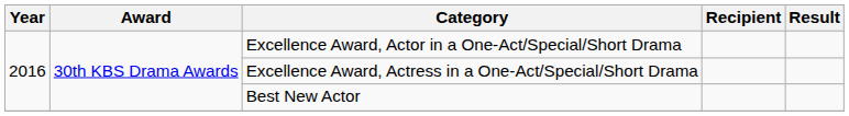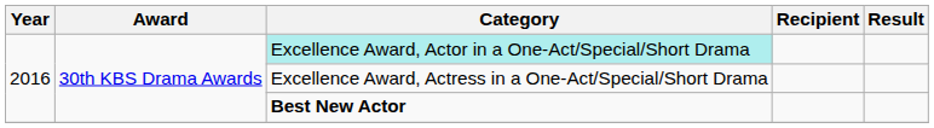Excellence Award, Actor in a One-Act/Special/Short Drama | Category: no background -> paleturquoise background
Best New Actor | Category: normal -> bold
